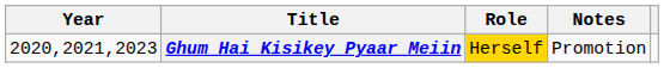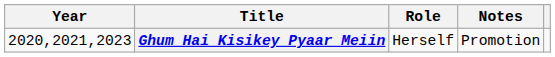Ghum Hai Kisikey Pyaar Meiin | Role: gold background -> no background
